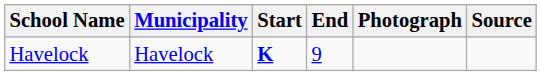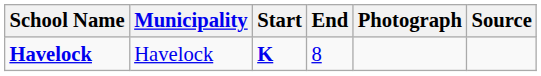row 2 | School Name: normal -> bold
row 2 | End: 9 -> 8
